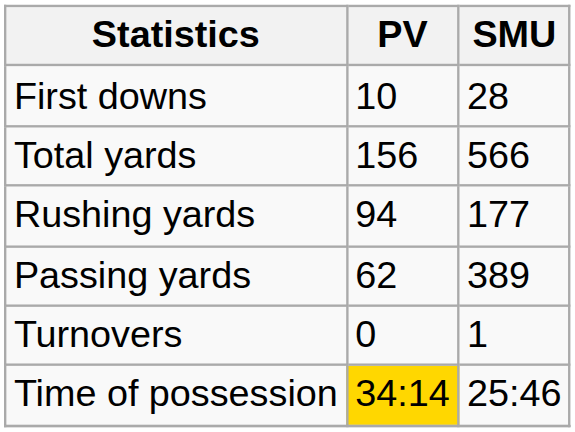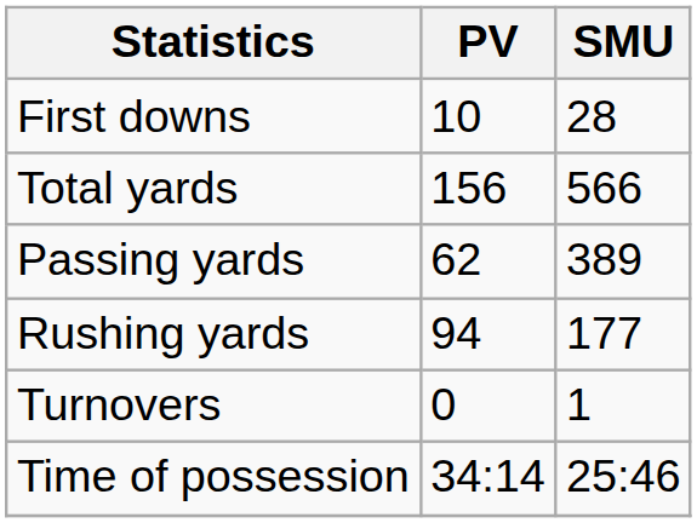rows swapped: Rushing yards <-> Passing yards
Time of possession | PV: gold background -> no background
